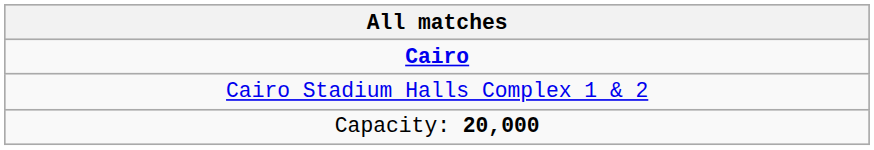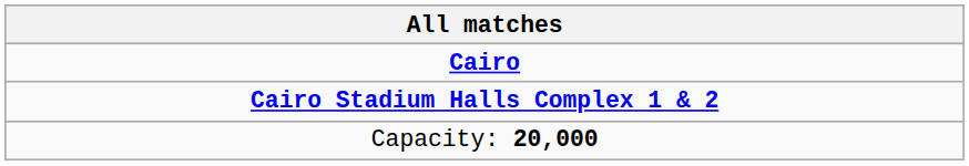row 3 | column 1: normal -> bold
